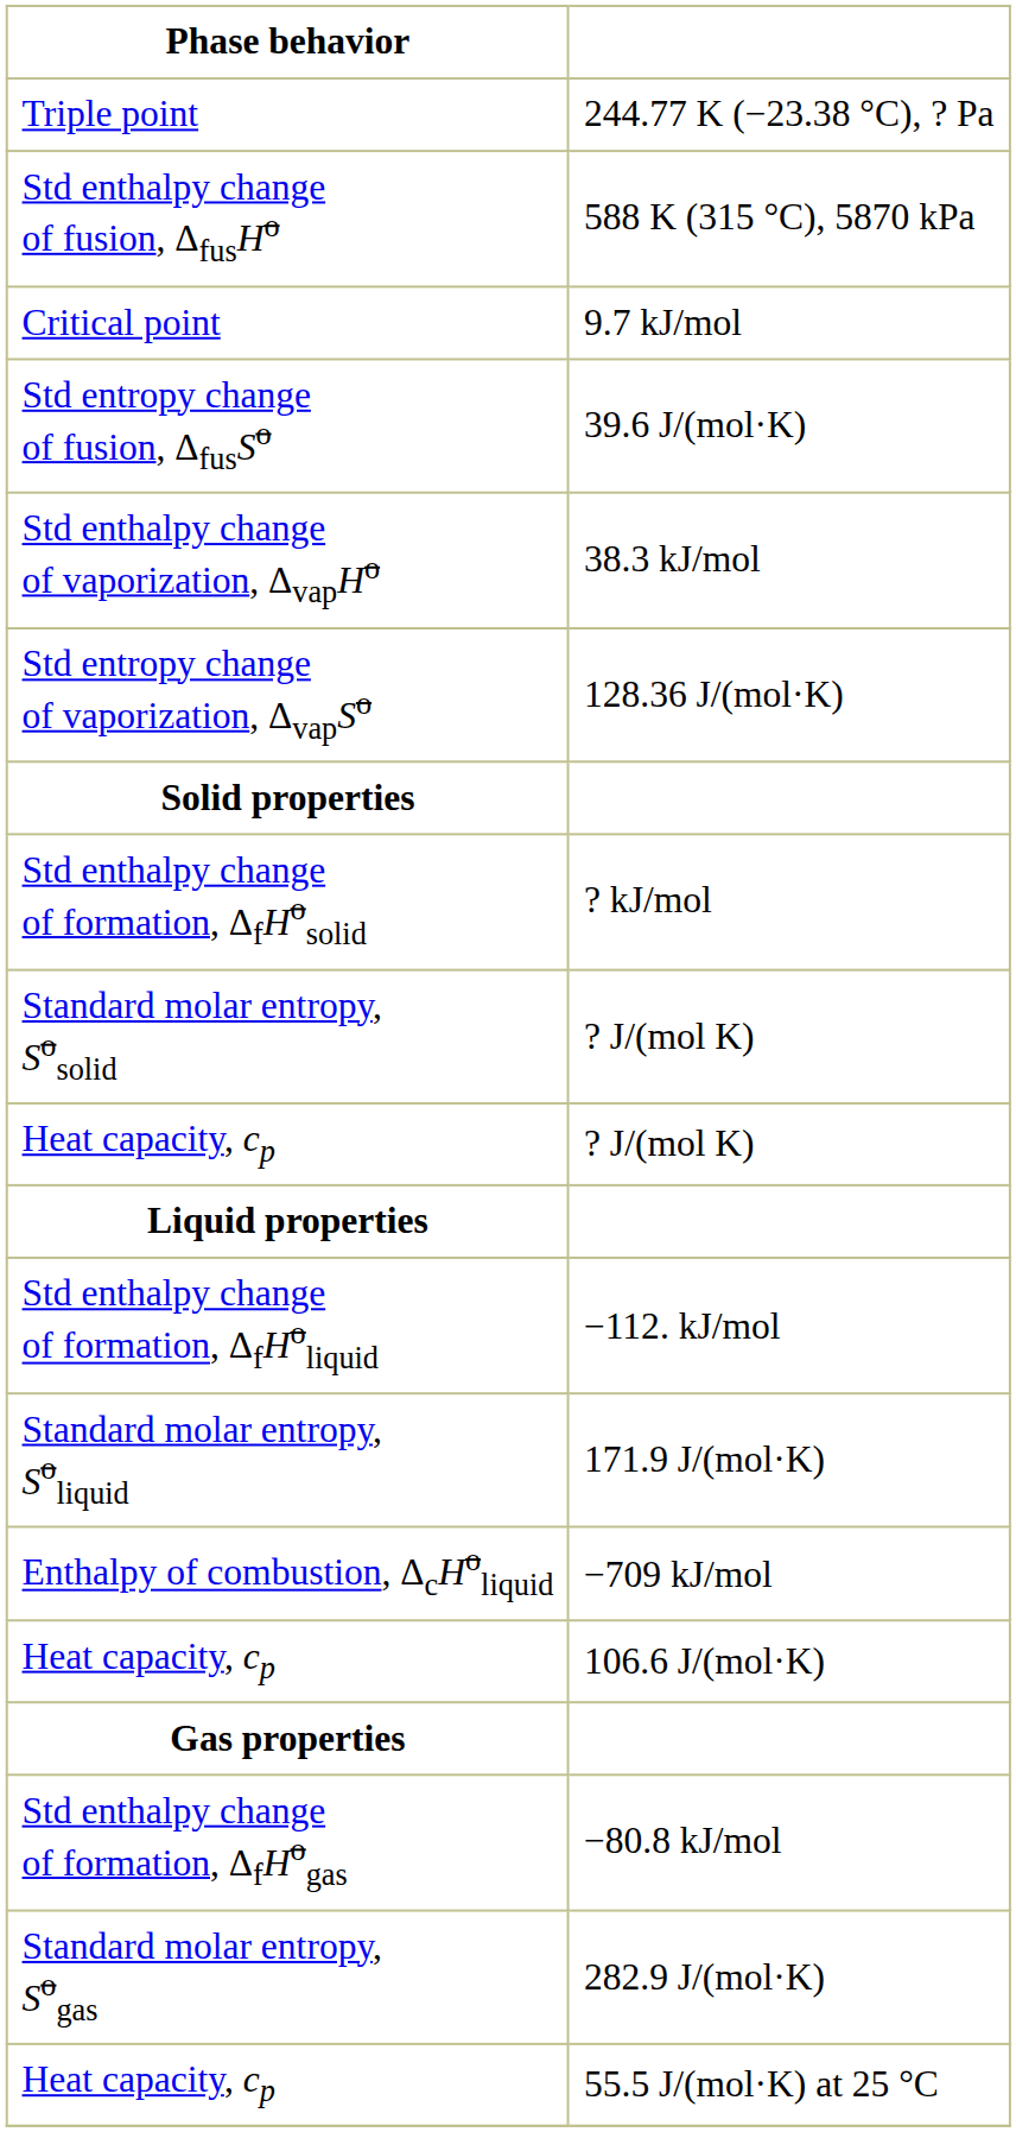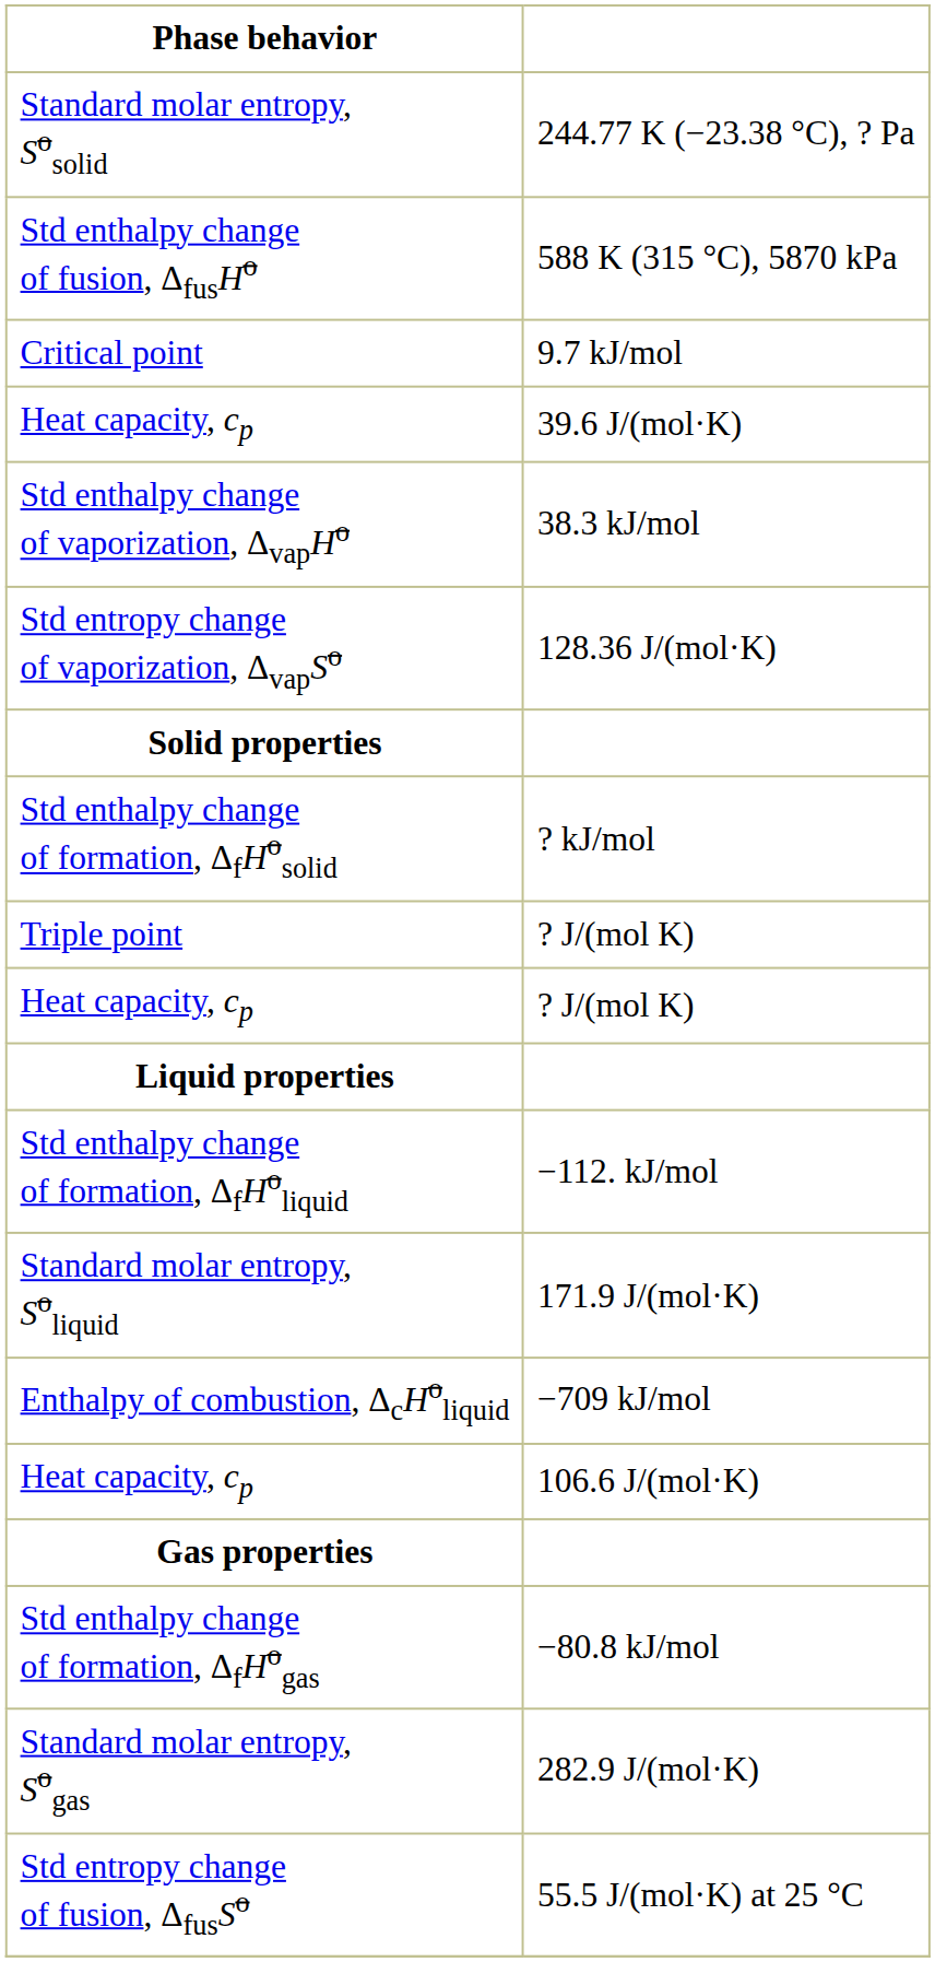row 2 | Phase behavior: Triple point -> Standard molar entropy, Sosolid
row 5 | Phase behavior: Std entropy change of fusion, ΔfusSo -> Heat capacity, cp
row 10 | Phase behavior: Standard molar entropy, Sosolid -> Triple point
row 20 | Phase behavior: Heat capacity, cp -> Std entropy change of fusion, ΔfusSo
